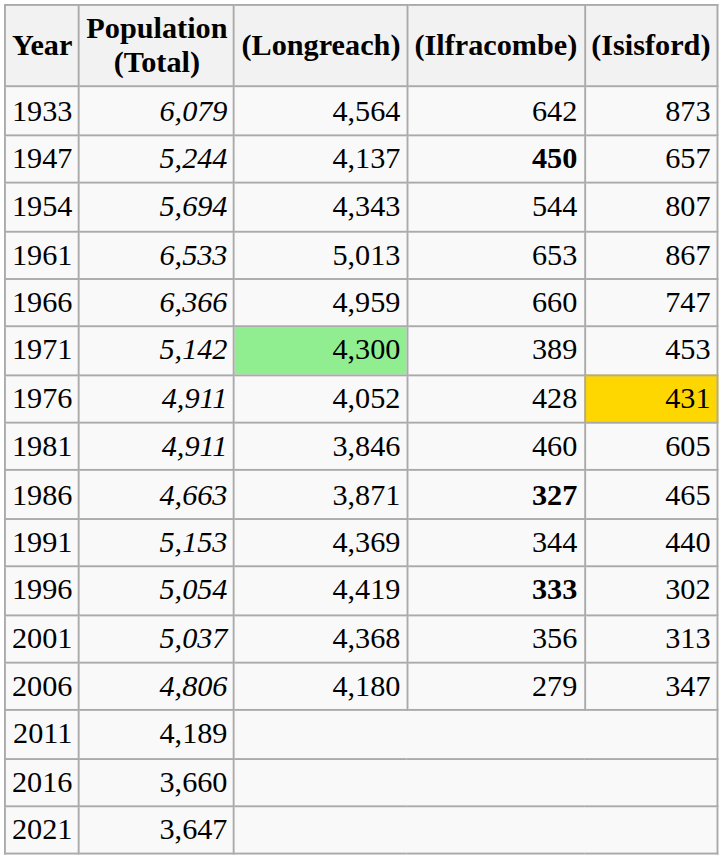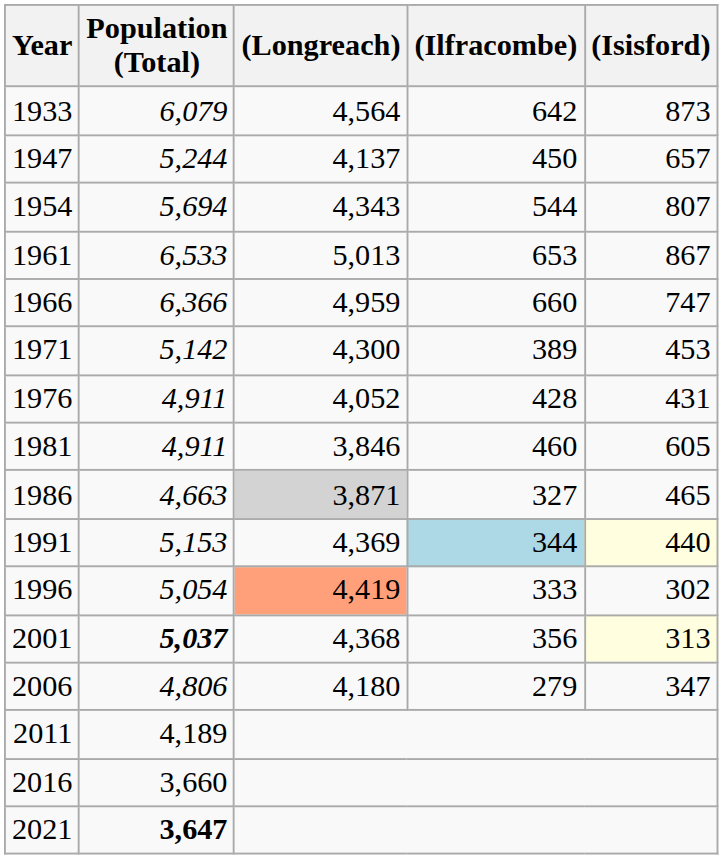1947 | (Ilfracombe): bold -> normal
1971 | (Longreach): lightgreen background -> no background
1976 | (Isisford): gold background -> no background
1986 | (Longreach): no background -> lightgrey background
1986 | (Ilfracombe): bold -> normal
1991 | (Ilfracombe): no background -> lightblue background
1991 | (Isisford): no background -> lightyellow background
1996 | (Longreach): no background -> lightsalmon background
1996 | (Ilfracombe): bold -> normal
2001 | Population (Total): normal -> bold
2001 | (Isisford): no background -> lightyellow background
2021 | Population (Total): normal -> bold
